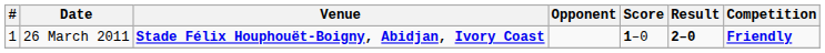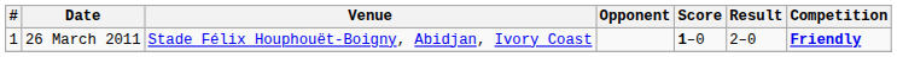26 March 2011 | Venue: bold -> normal
26 March 2011 | Result: bold -> normal
